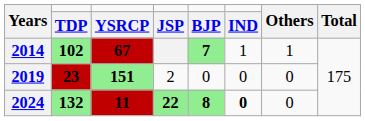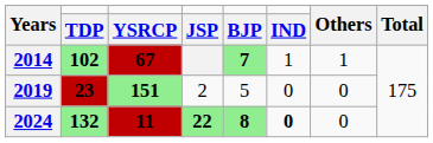2019 | BJP: 0 -> 5
